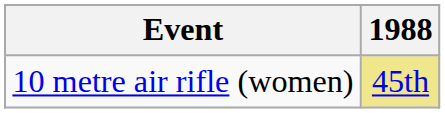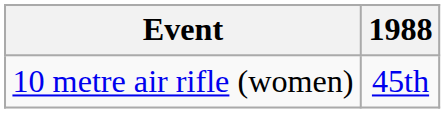10 metre air rifle (women) | 1988: khaki background -> no background
